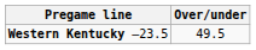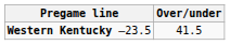Western Kentucky –23.5 | Over/under: 49.5 -> 41.5
